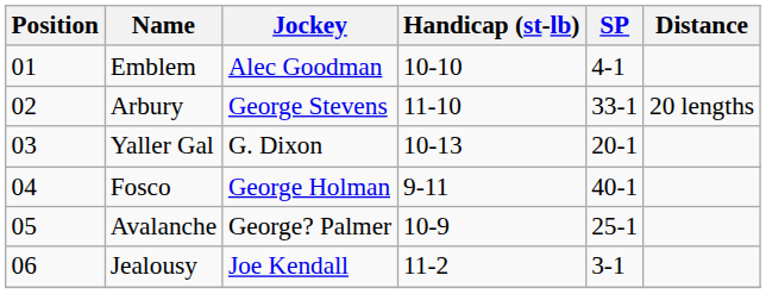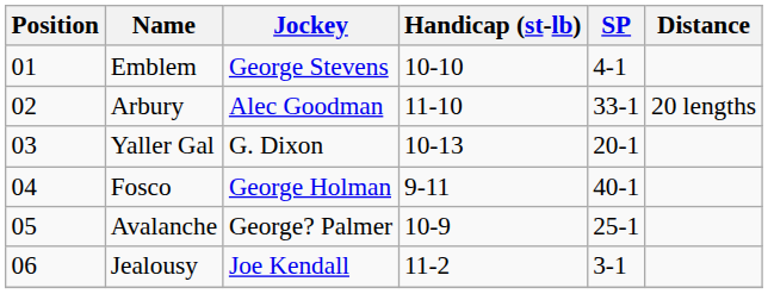Emblem | Jockey: Alec Goodman -> George Stevens
Arbury | Jockey: George Stevens -> Alec Goodman
